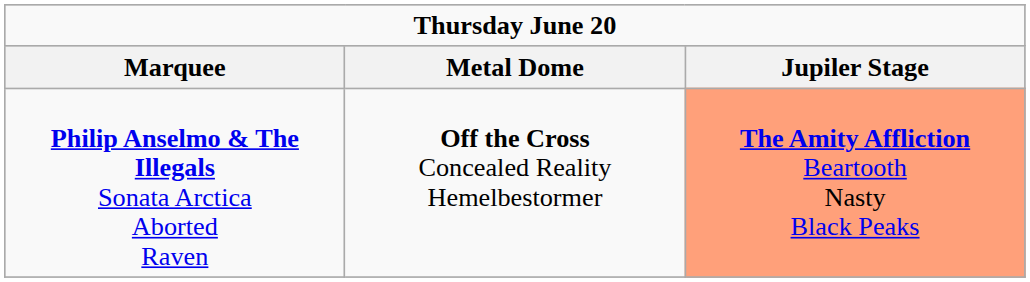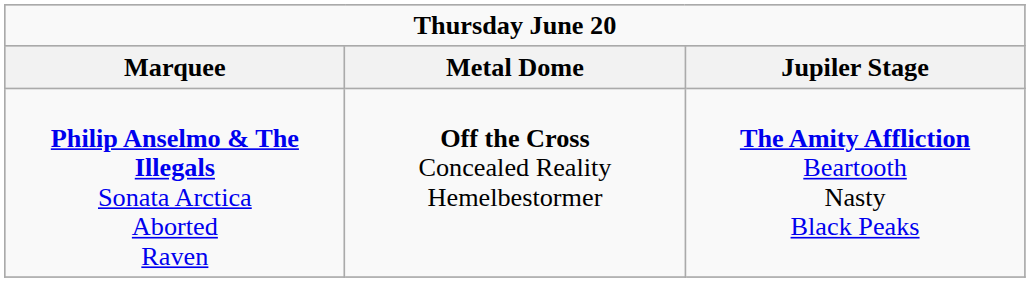Philip Anselmo & The Illegals Sonata Arctica Aborted Raven | Jupiler Stage: lightsalmon background -> no background
